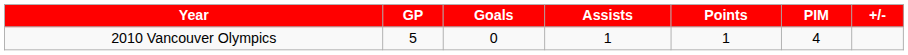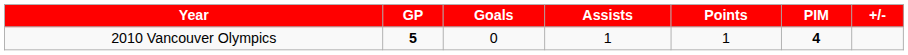2010 Vancouver Olympics | GP: normal -> bold
2010 Vancouver Olympics | PIM: normal -> bold
